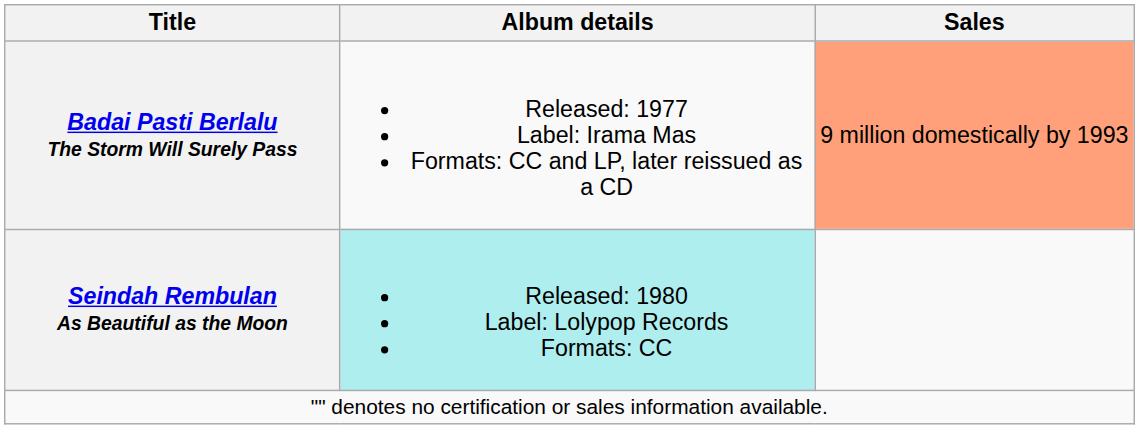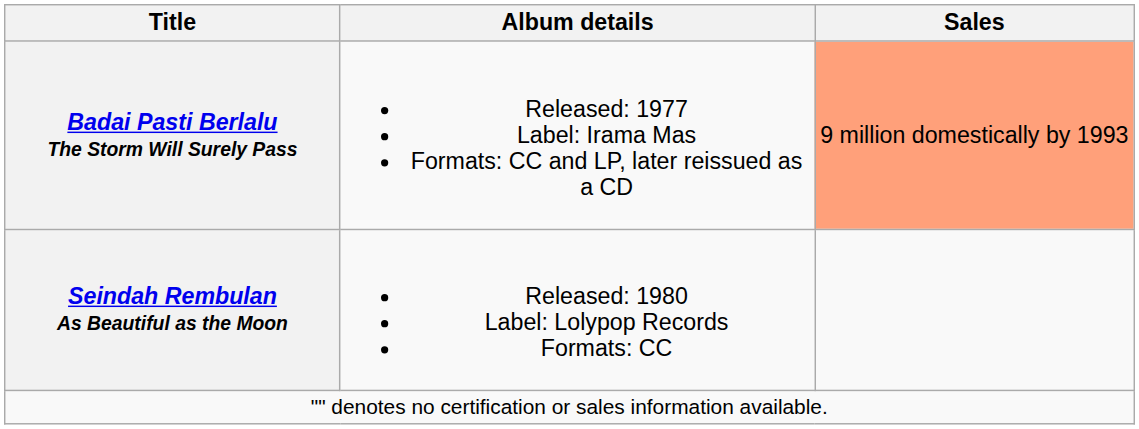Seindah Rembulan As Beautiful as the Moon | Album details: paleturquoise background -> no background
